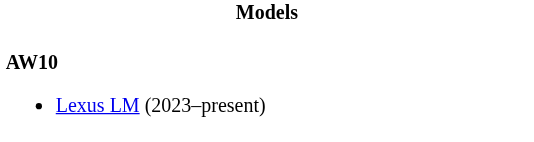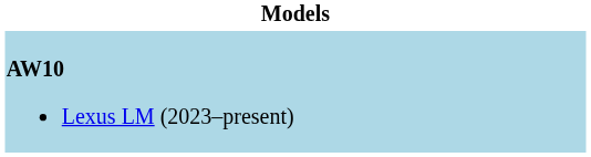row 2 | column 1: no background -> lightblue background
